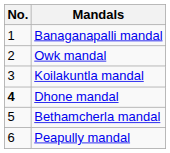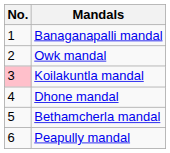Koilakuntla mandal | No.: no background -> pink background
Dhone mandal | No.: bold -> normal
